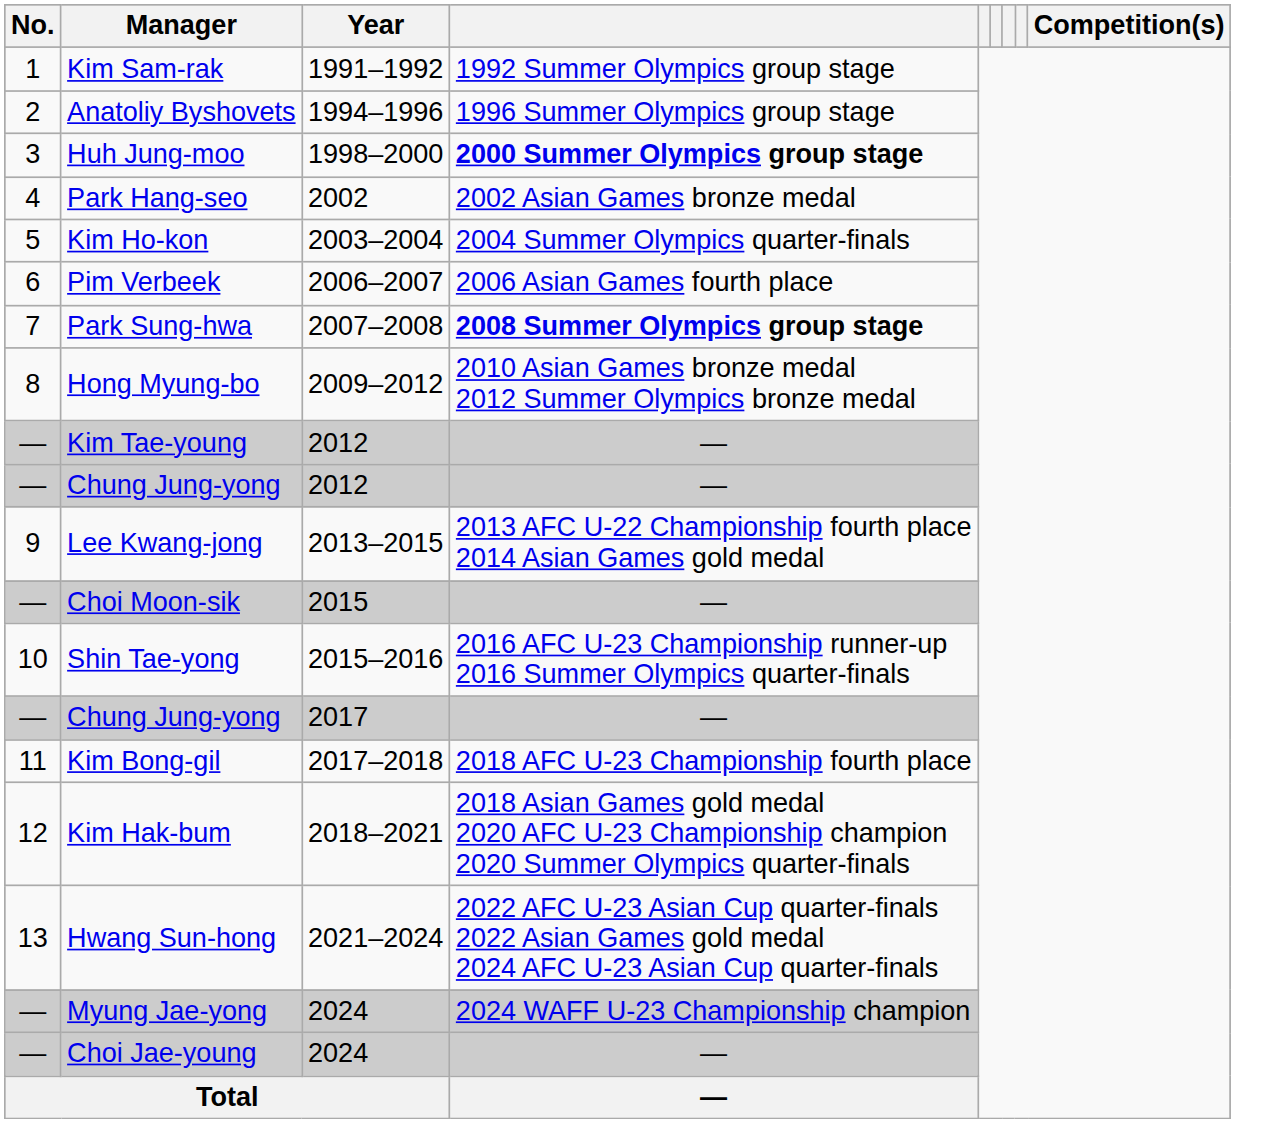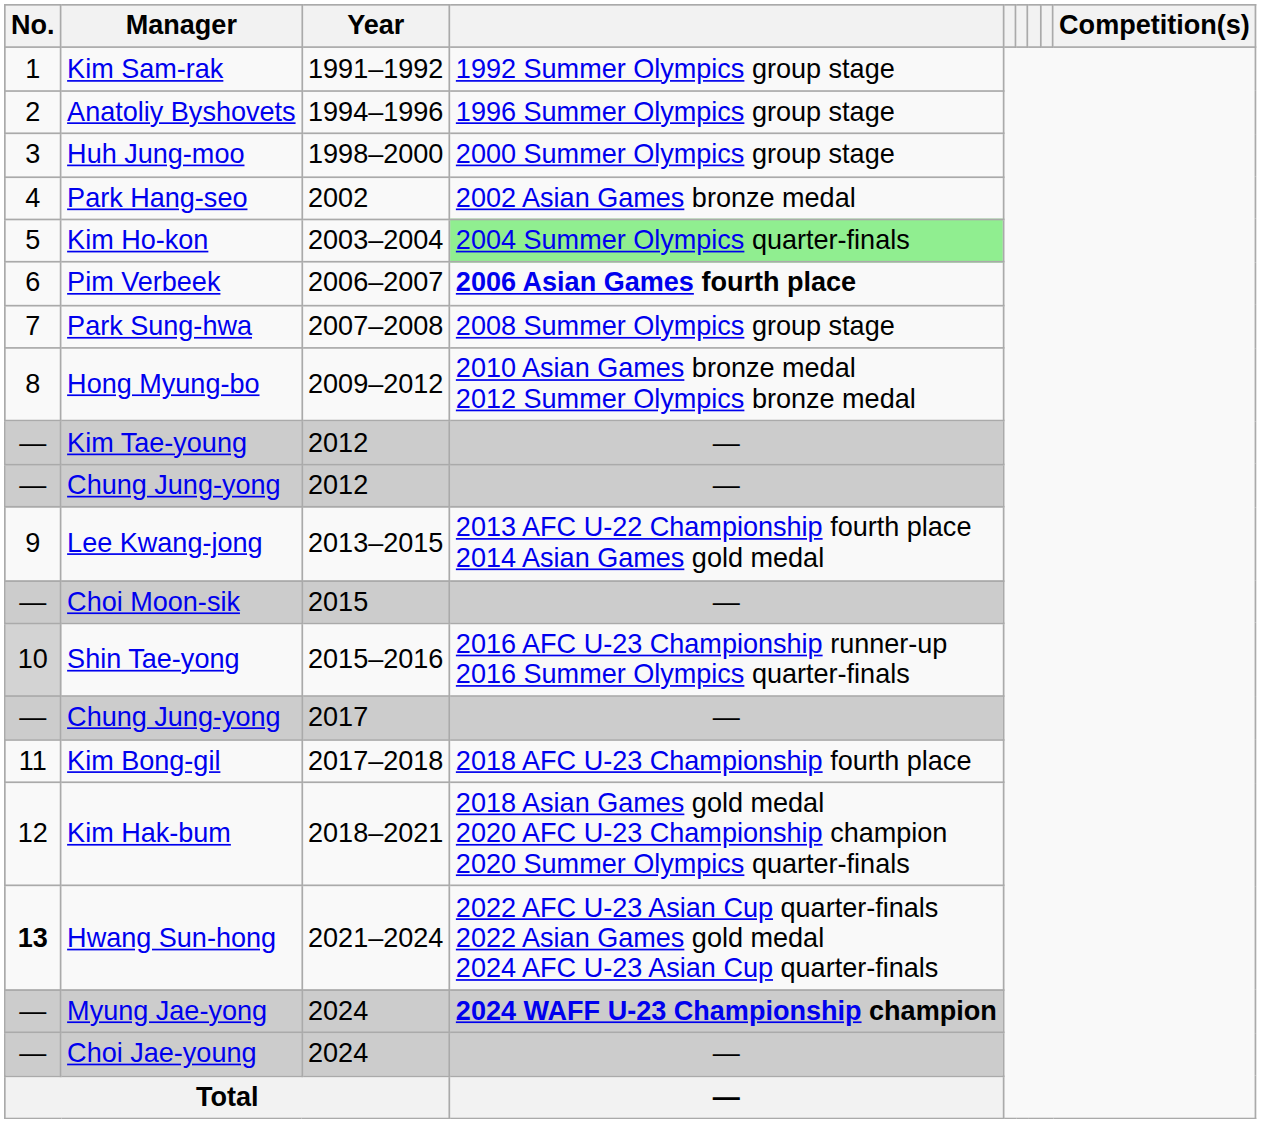Huh Jung-moo | column 4: bold -> normal
Kim Ho-kon | column 4: no background -> lightgreen background
Pim Verbeek | column 4: normal -> bold
Park Sung-hwa | column 4: bold -> normal
Shin Tae-yong | No.: no background -> lightgrey background
Hwang Sun-hong | No.: normal -> bold
Myung Jae-yong | column 4: normal -> bold
